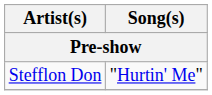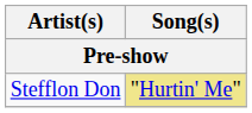Stefflon Don | Song(s): no background -> khaki background
